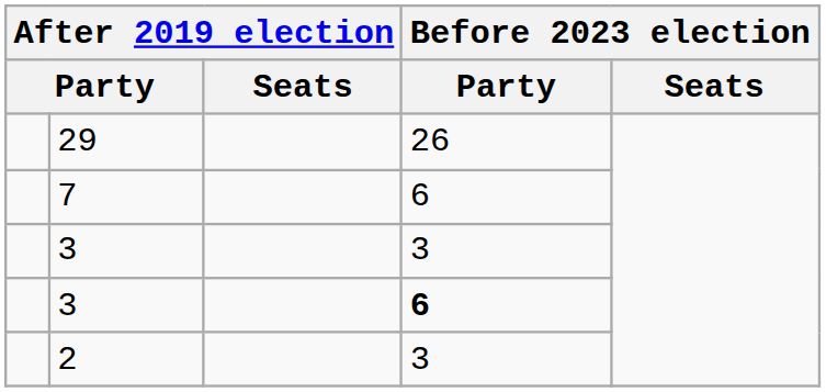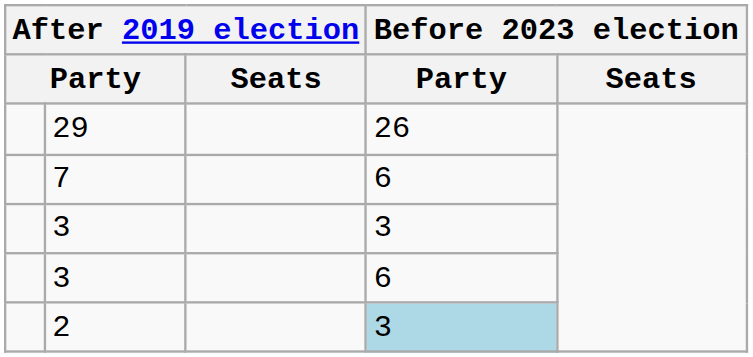3 / 6 | column 4: bold -> normal
2 | column 4: no background -> lightblue background
